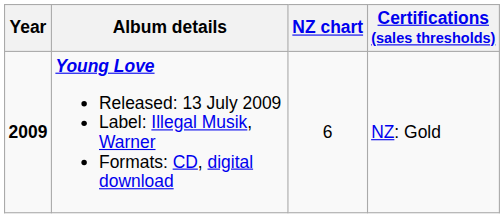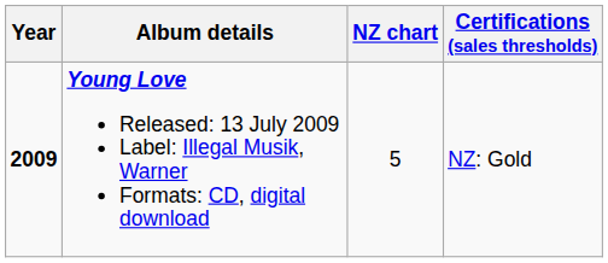row 2 | NZ chart: 6 -> 5
